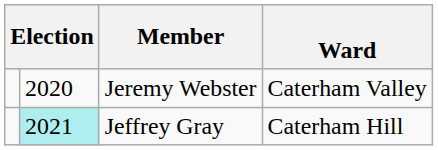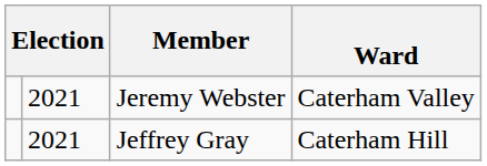Jeremy Webster | column 2: 2020 -> 2021
Jeffrey Gray | column 2: paleturquoise background -> no background
